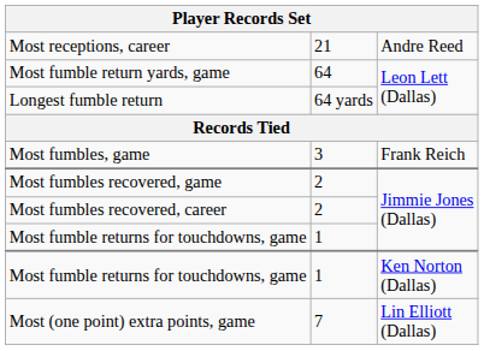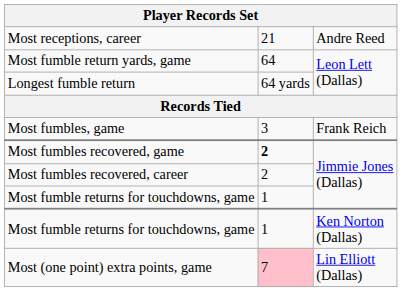Most fumbles recovered, game | column 2: normal -> bold
Most (one point) extra points, game | column 2: no background -> pink background
